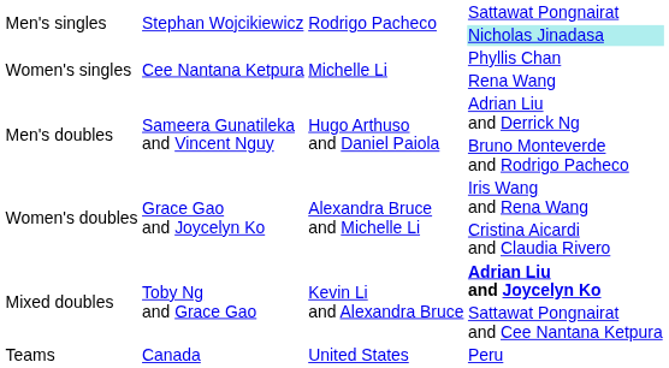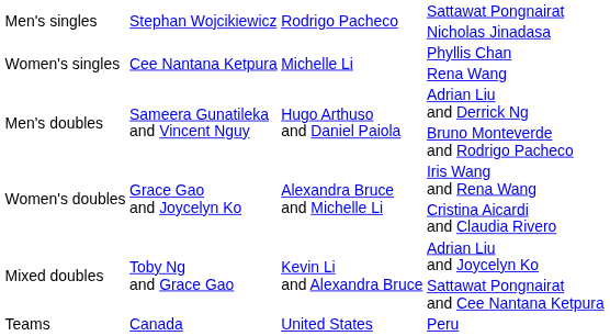Nicholas Jinadasa | column 4: paleturquoise background -> no background
Adrian Liu and Joycelyn Ko | column 4: bold -> normal
